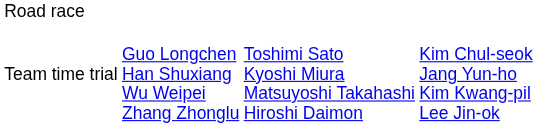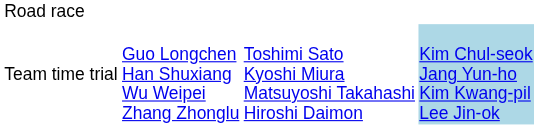Team time trial | column 4: no background -> lightblue background
